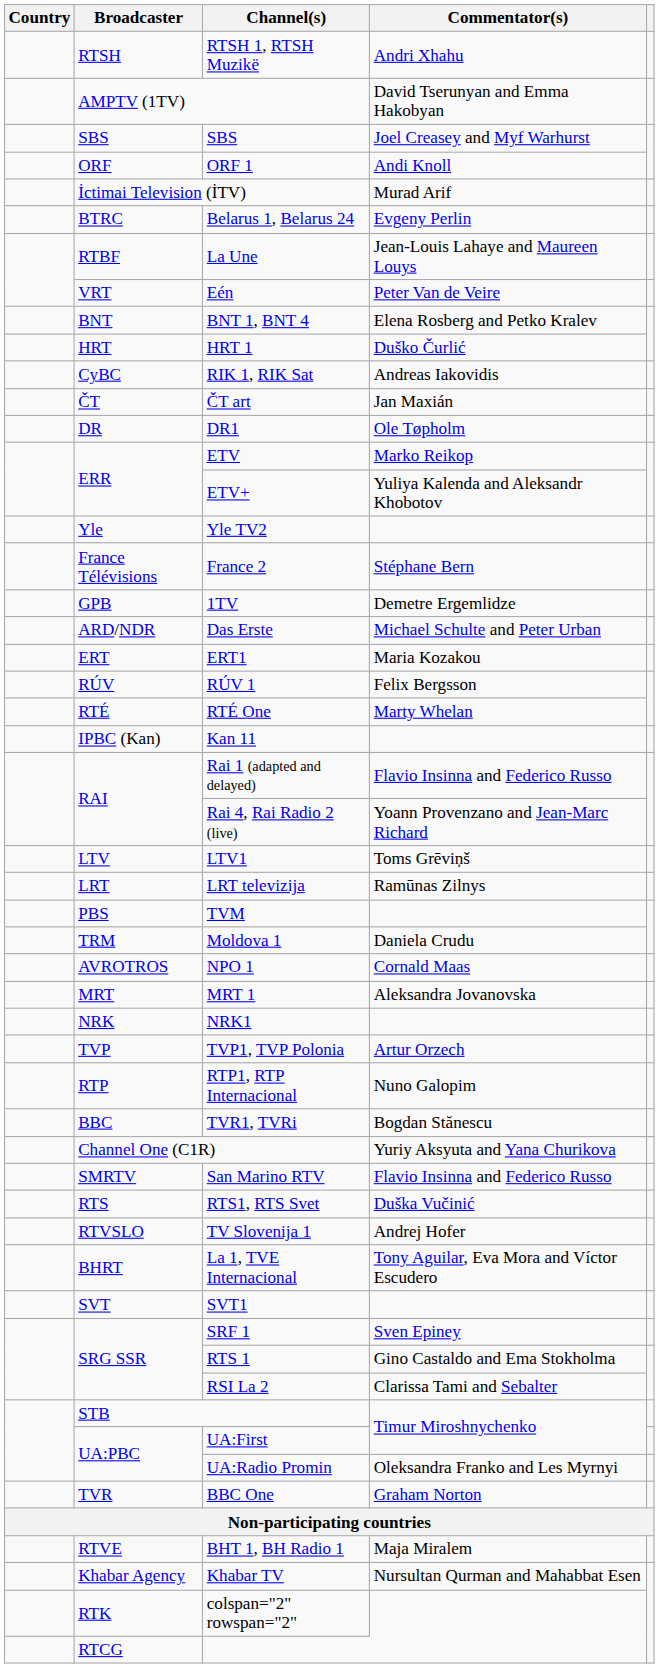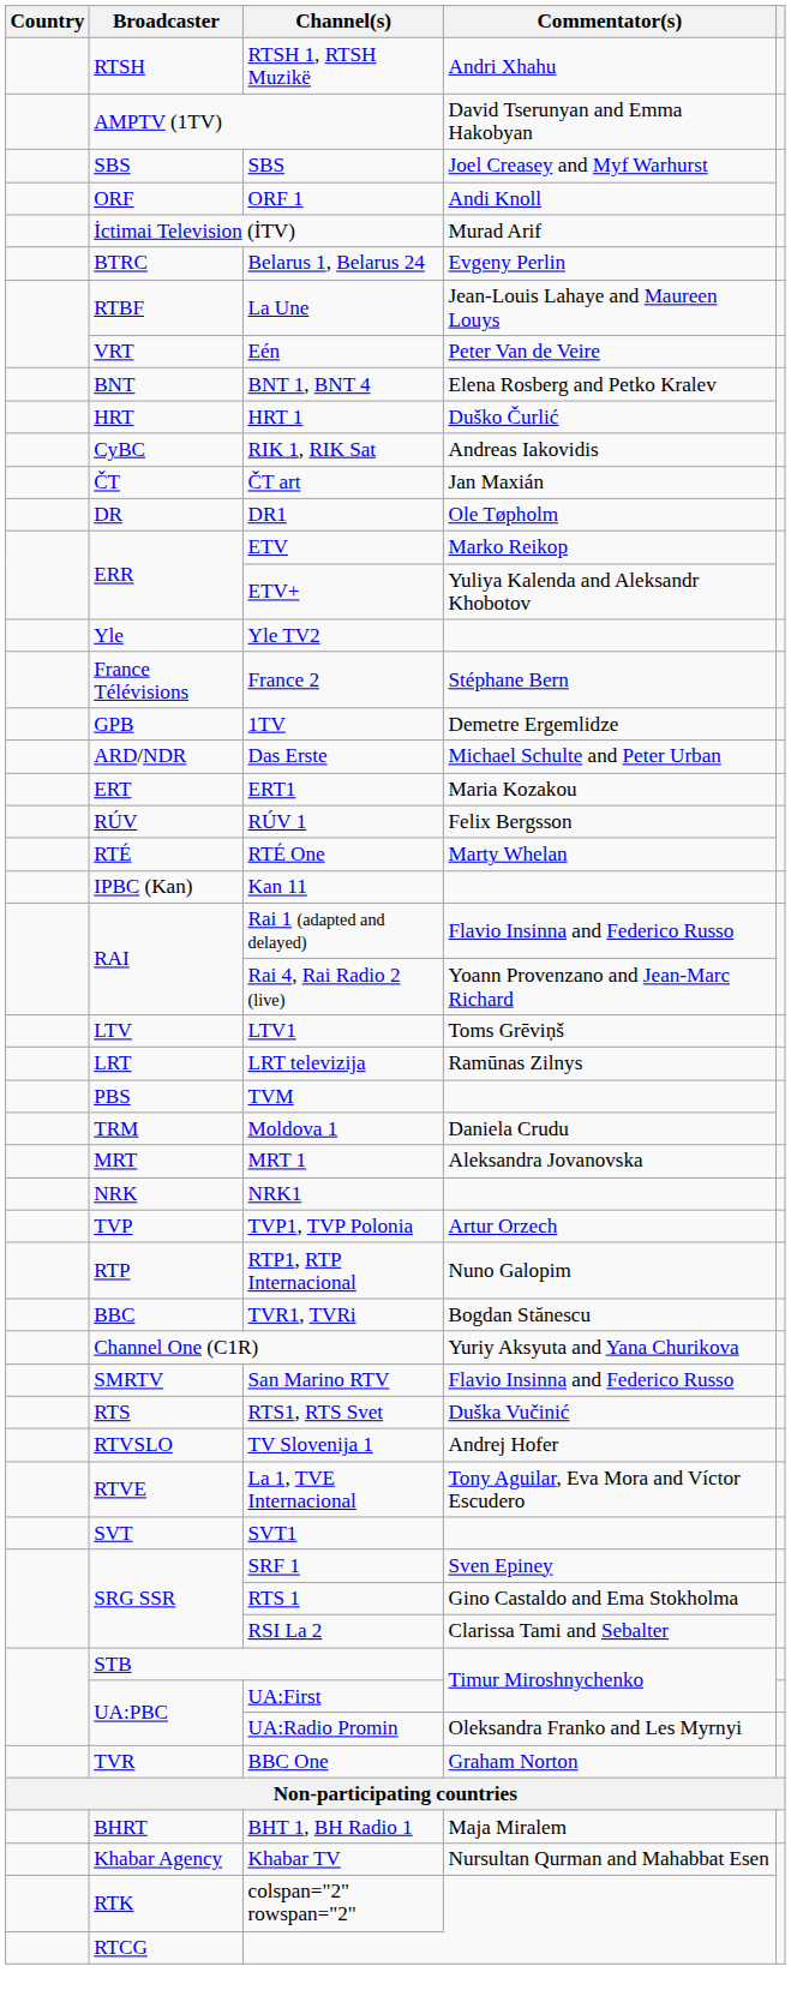- row: AVROTROS | NPO 1 | Cornald Maas
La 1, TVE Internacional | Broadcaster: BHRT -> RTVE
BHT 1, BH Radio 1 | Broadcaster: RTVE -> BHRT
